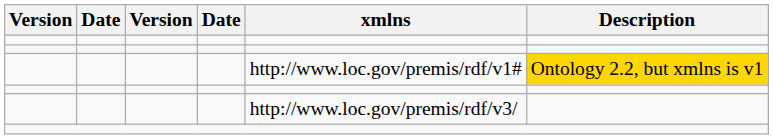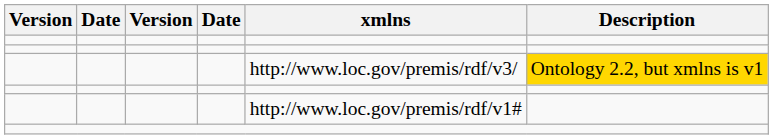row 4 | xmlns: http://www.loc.gov/premis/rdf/v1# -> http://www.loc.gov/premis/rdf/v3/
row 6 | xmlns: http://www.loc.gov/premis/rdf/v3/ -> http://www.loc.gov/premis/rdf/v1#
